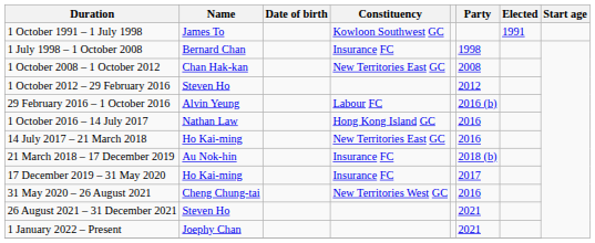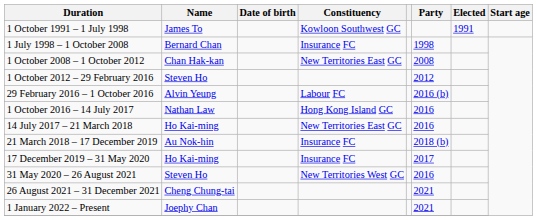31 May 2020 – 26 August 2021 | Name: Cheng Chung-tai -> Steven Ho
26 August 2021 – 31 December 2021 | Name: Steven Ho -> Cheng Chung-tai
